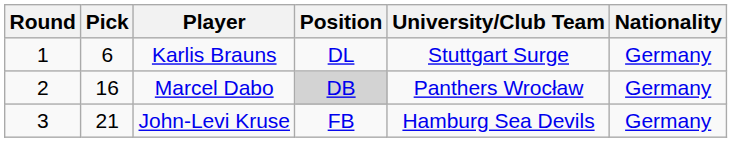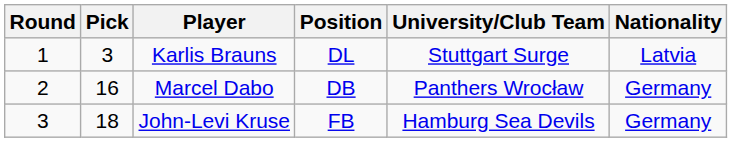Karlis Brauns | Pick: 6 -> 3
Karlis Brauns | Nationality: Germany -> Latvia
Marcel Dabo | Position: lightgrey background -> no background
John-Levi Kruse | Pick: 21 -> 18
